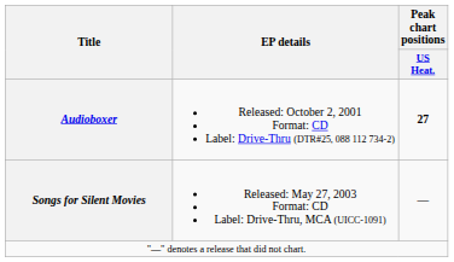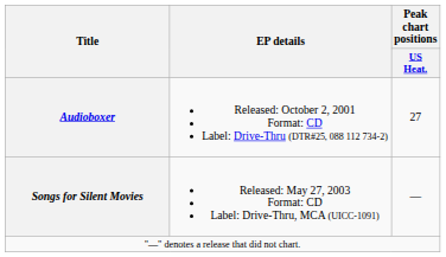Audioboxer | Peak chart positions / US Heat.: bold -> normal
